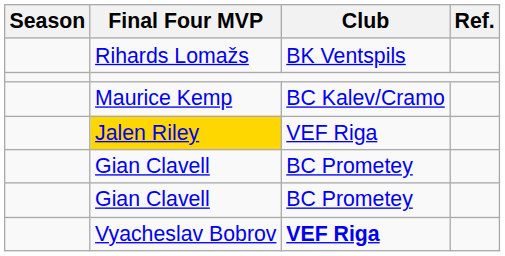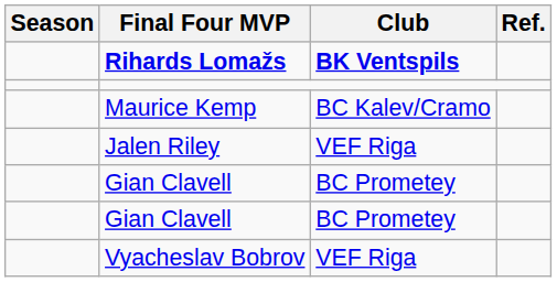Rihards Lomažs | Final Four MVP: normal -> bold
Rihards Lomažs | Club: normal -> bold
Jalen Riley | Final Four MVP: gold background -> no background
Vyacheslav Bobrov | Club: bold -> normal
